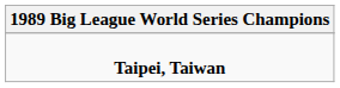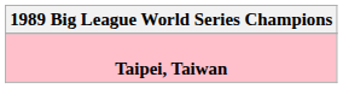row 2 | column 1: no background -> pink background
